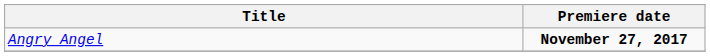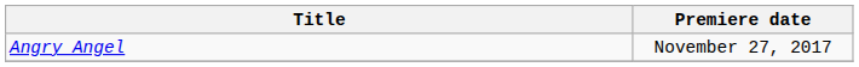Angry Angel | Premiere date: bold -> normal
